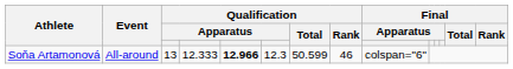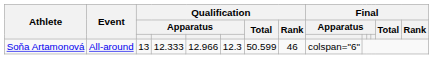row 4 | column 5: bold -> normal
